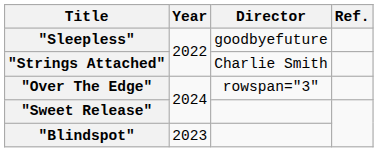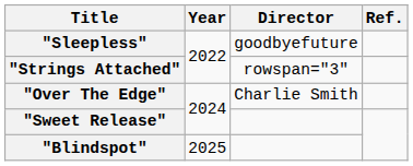"Strings Attached" | Director: Charlie Smith -> rowspan="3"
"Over The Edge" | Director: rowspan="3" -> Charlie Smith
"Blindspot" | Year: 2023 -> 2025
